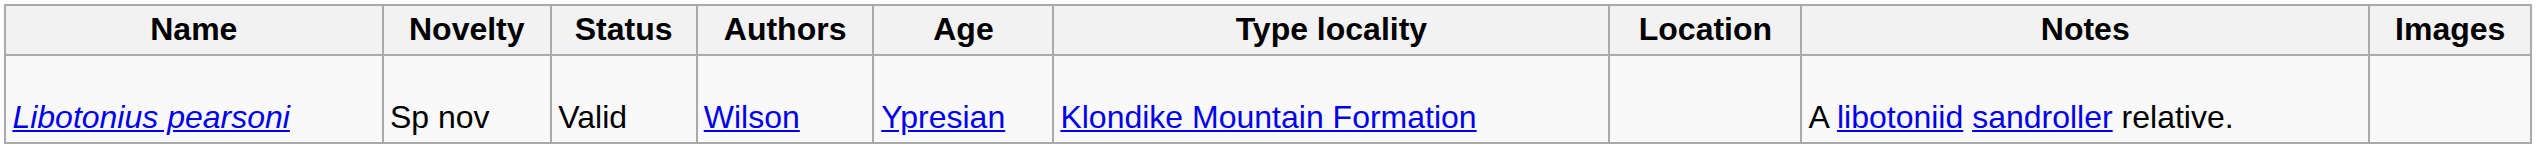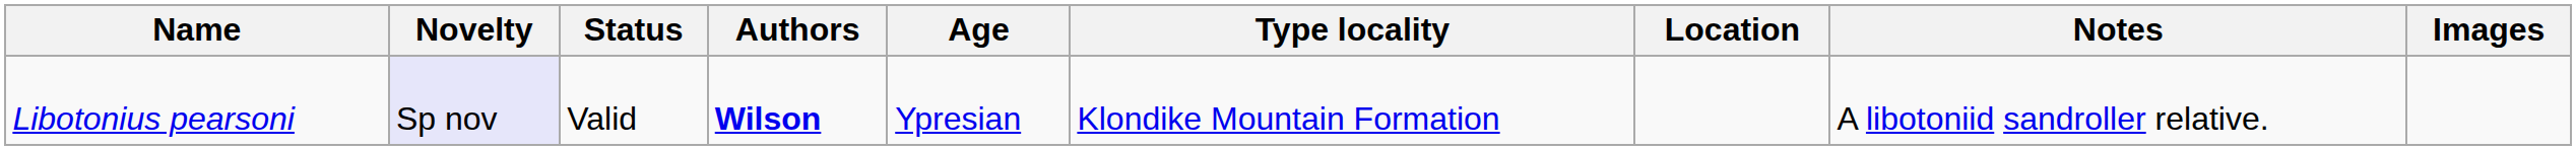Libotonius pearsoni | Novelty: no background -> lavender background
Libotonius pearsoni | Authors: normal -> bold
